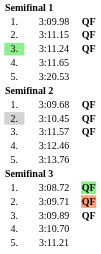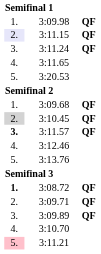3:11.15 | column 1: no background -> lavender background
3:11.24 | column 1: lightgreen background -> no background
3:11.57 | column 1: normal -> bold
3:08.72 | column 1: normal -> bold
3:08.72 | column 3: lightgreen background -> no background
3:09.71 | column 3: lightsalmon background -> no background
3:11.21 | column 1: no background -> pink background
